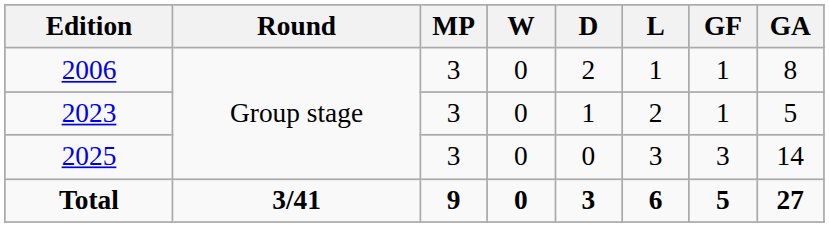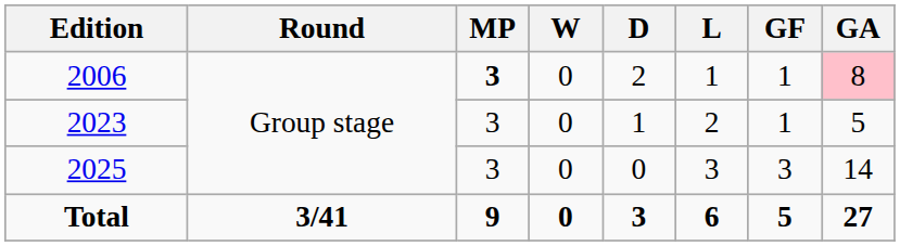2006 | MP: normal -> bold
2006 | GA: no background -> pink background
